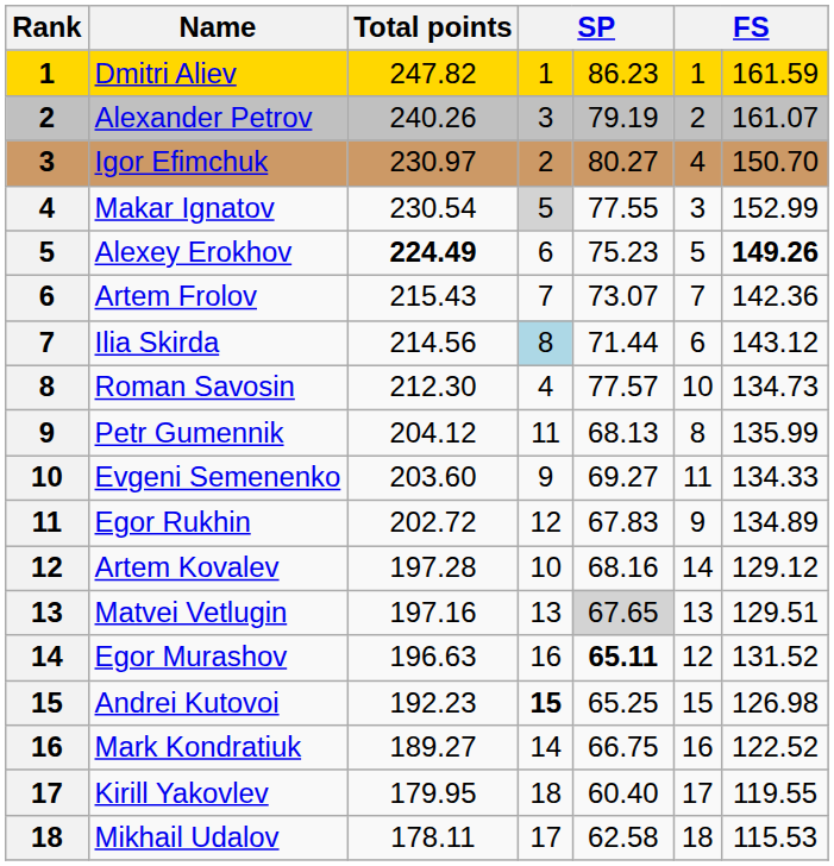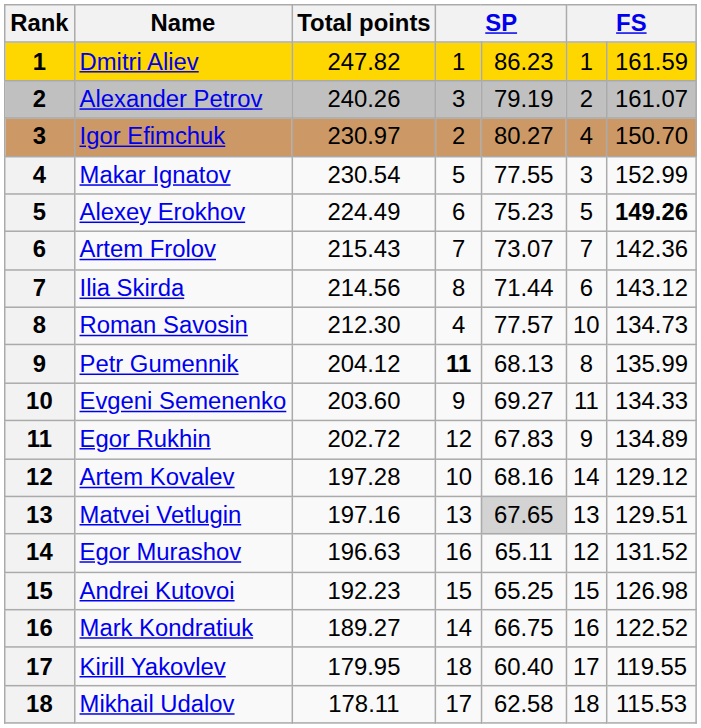Makar Ignatov | column 4: lightgrey background -> no background
Alexey Erokhov | Total points: bold -> normal
Ilia Skirda | column 4: lightblue background -> no background
Petr Gumennik | column 4: normal -> bold
Egor Murashov | column 5: bold -> normal
Andrei Kutovoi | column 4: bold -> normal
